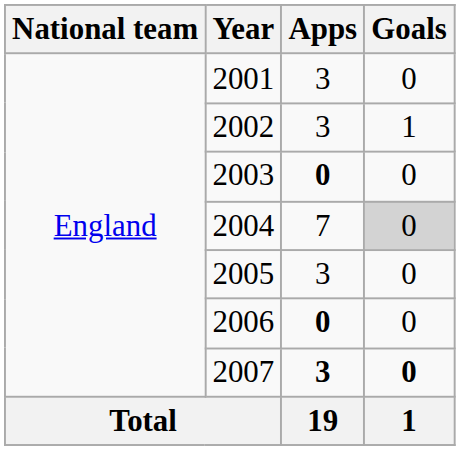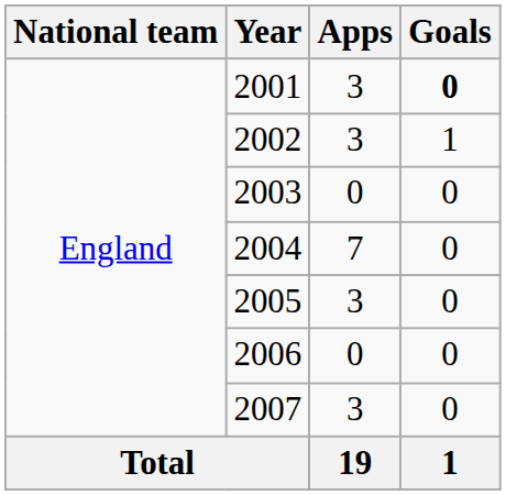2001 | Goals: normal -> bold
2003 | Apps: bold -> normal
2004 | Goals: lightgrey background -> no background
2006 | Apps: bold -> normal
2007 | Apps: bold -> normal
2007 | Goals: bold -> normal
